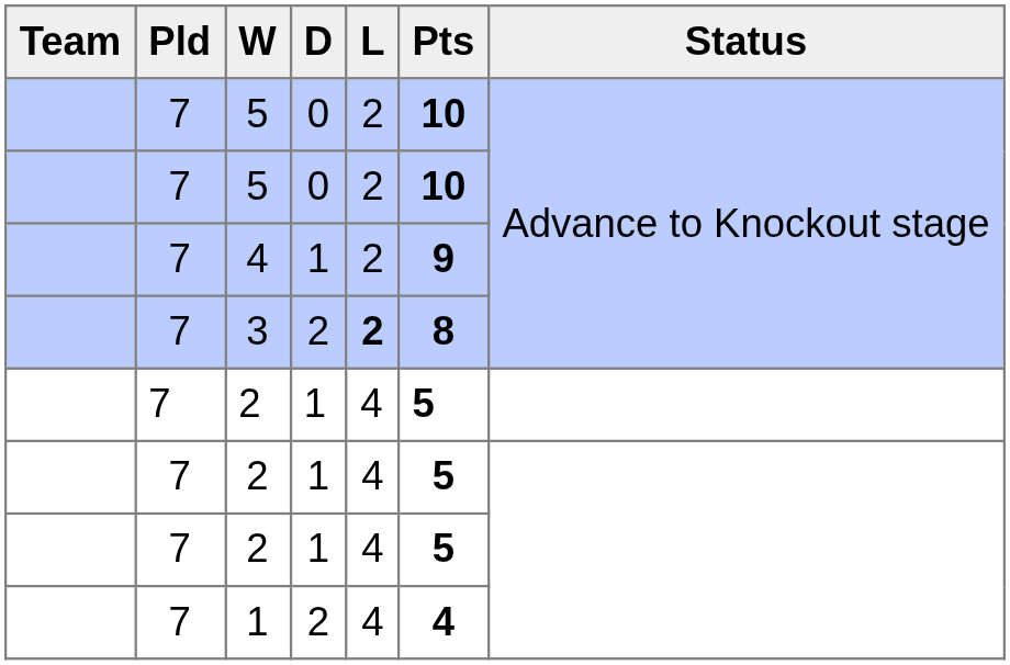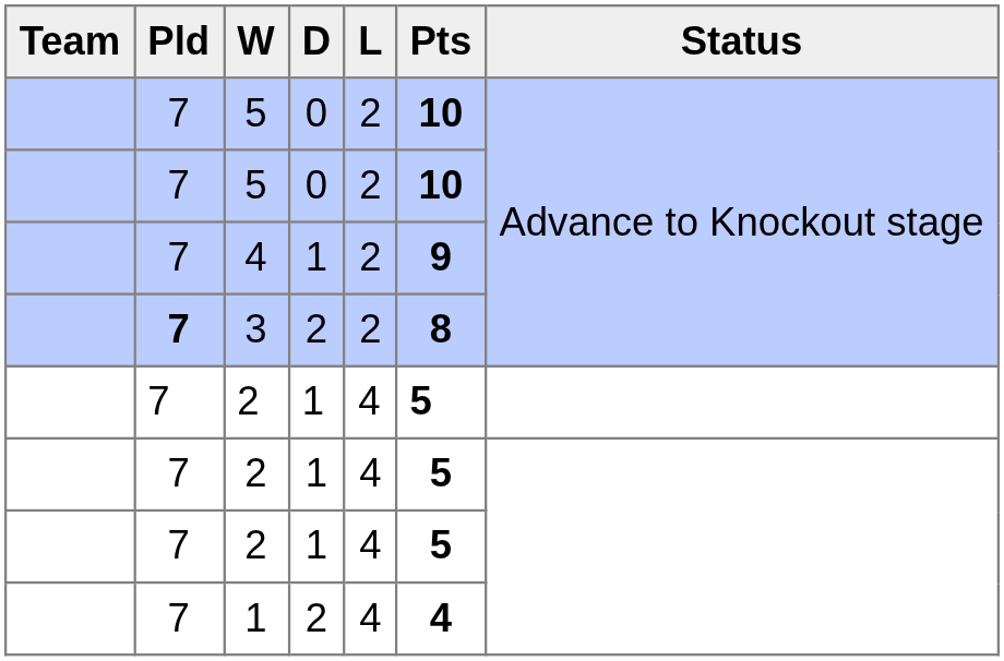3 | Pld: normal -> bold
3 | L: bold -> normal
